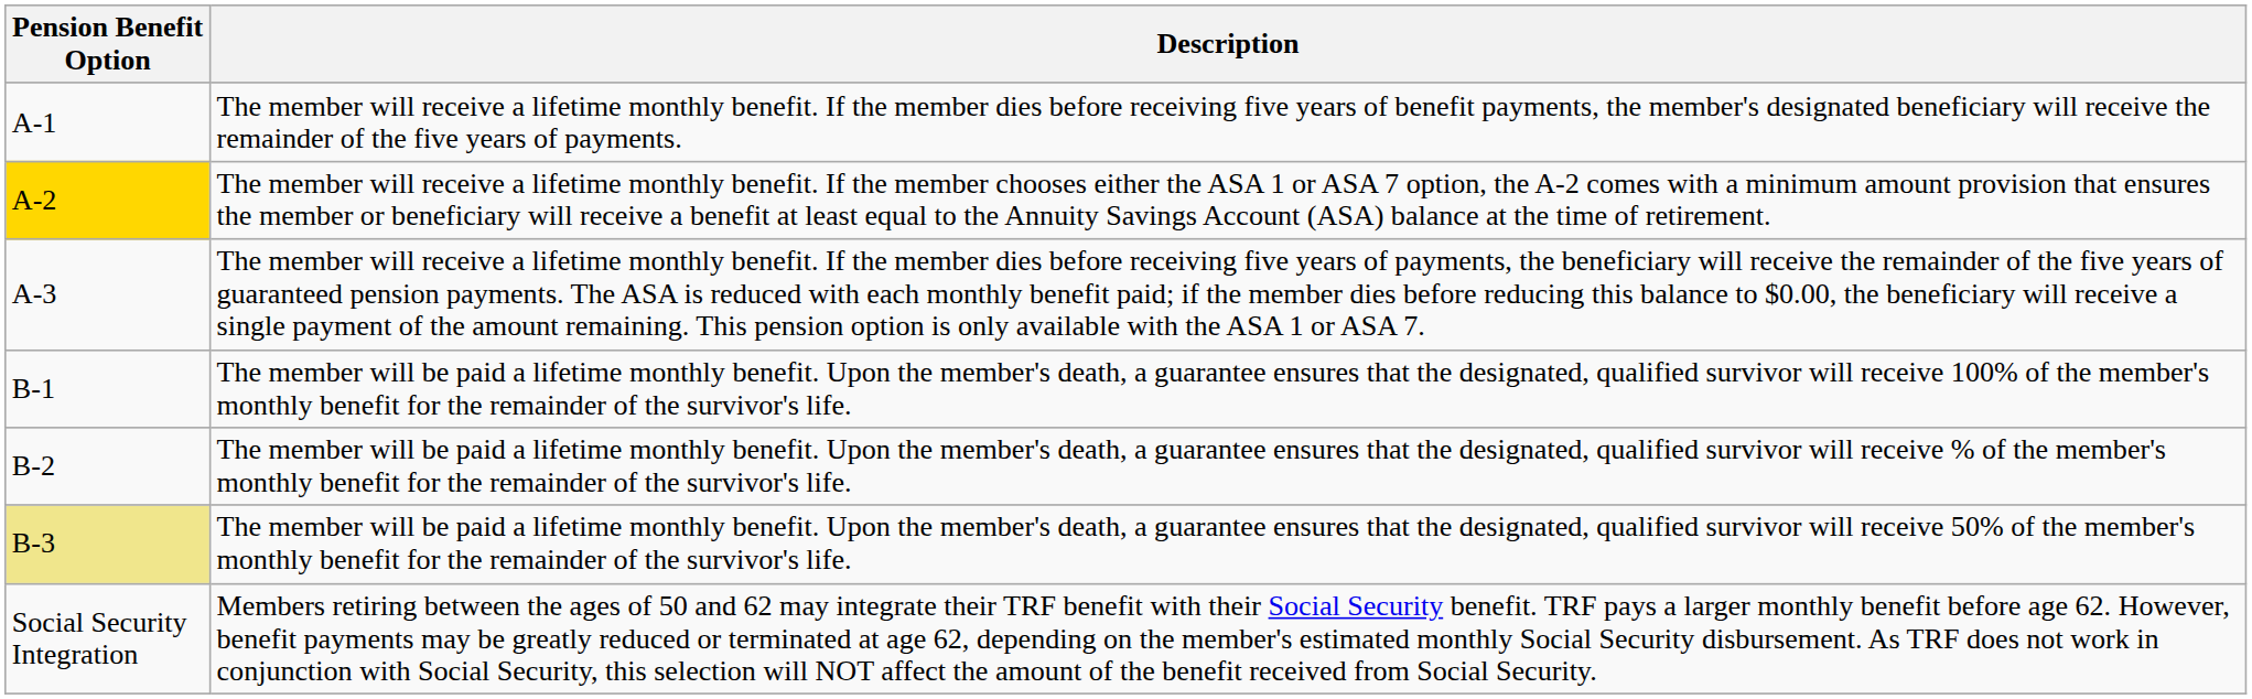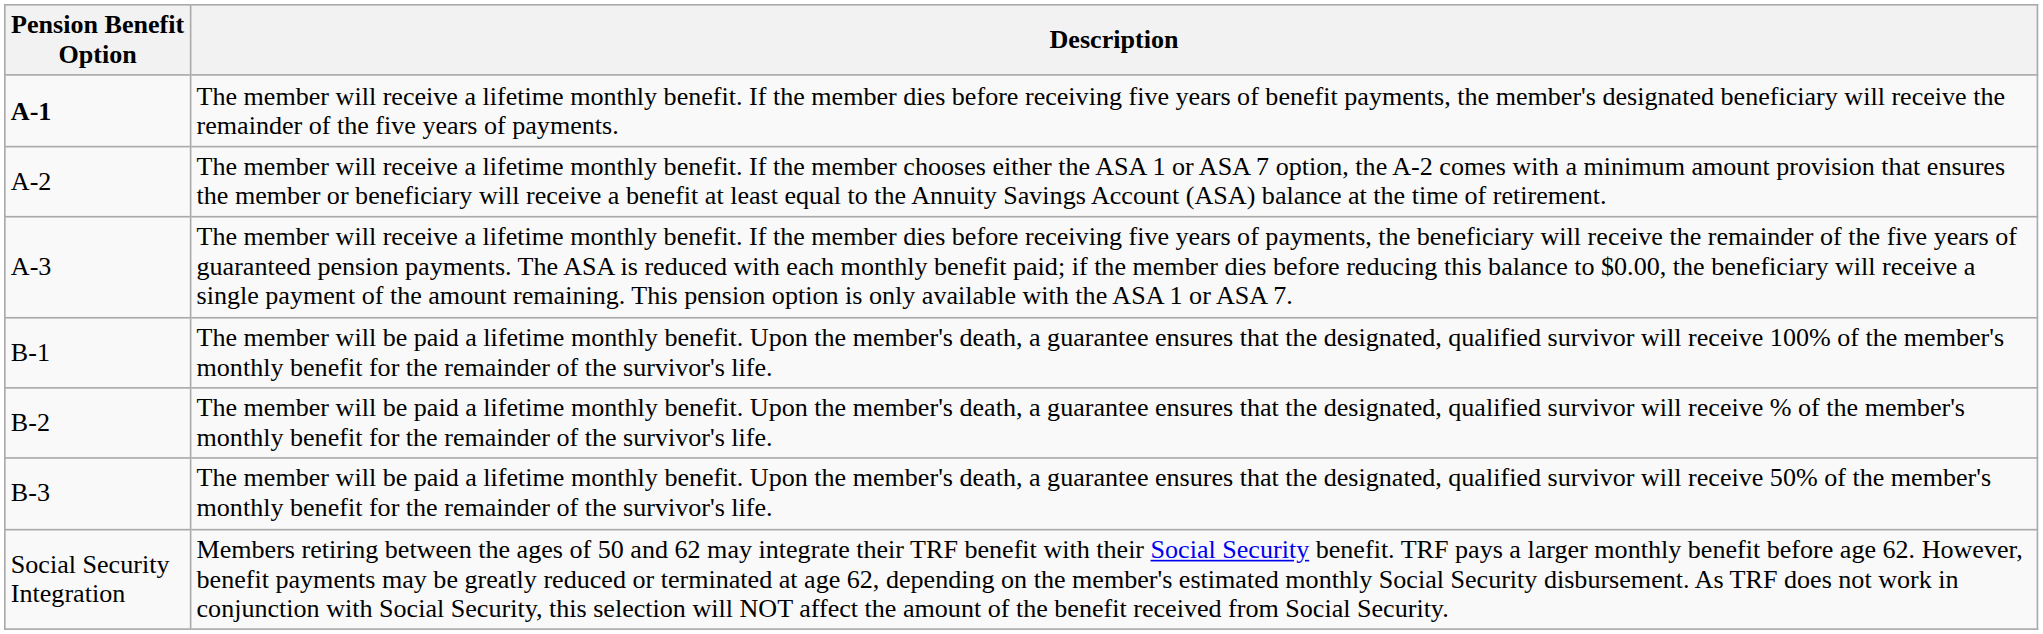row 2 | Pension Benefit Option: normal -> bold
row 3 | Pension Benefit Option: gold background -> no background
row 7 | Pension Benefit Option: khaki background -> no background
